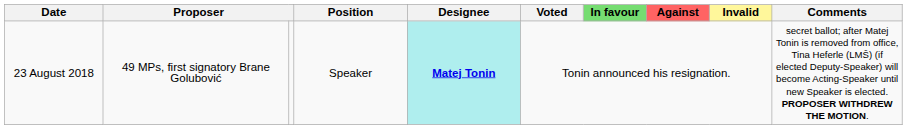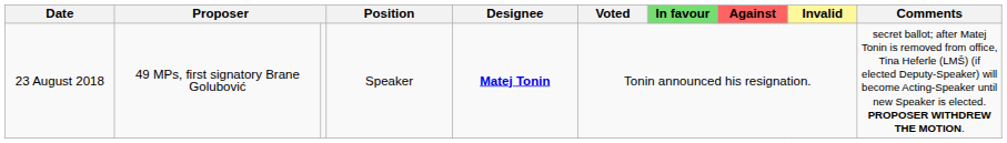23 August 2018 | Designee: paleturquoise background -> no background
